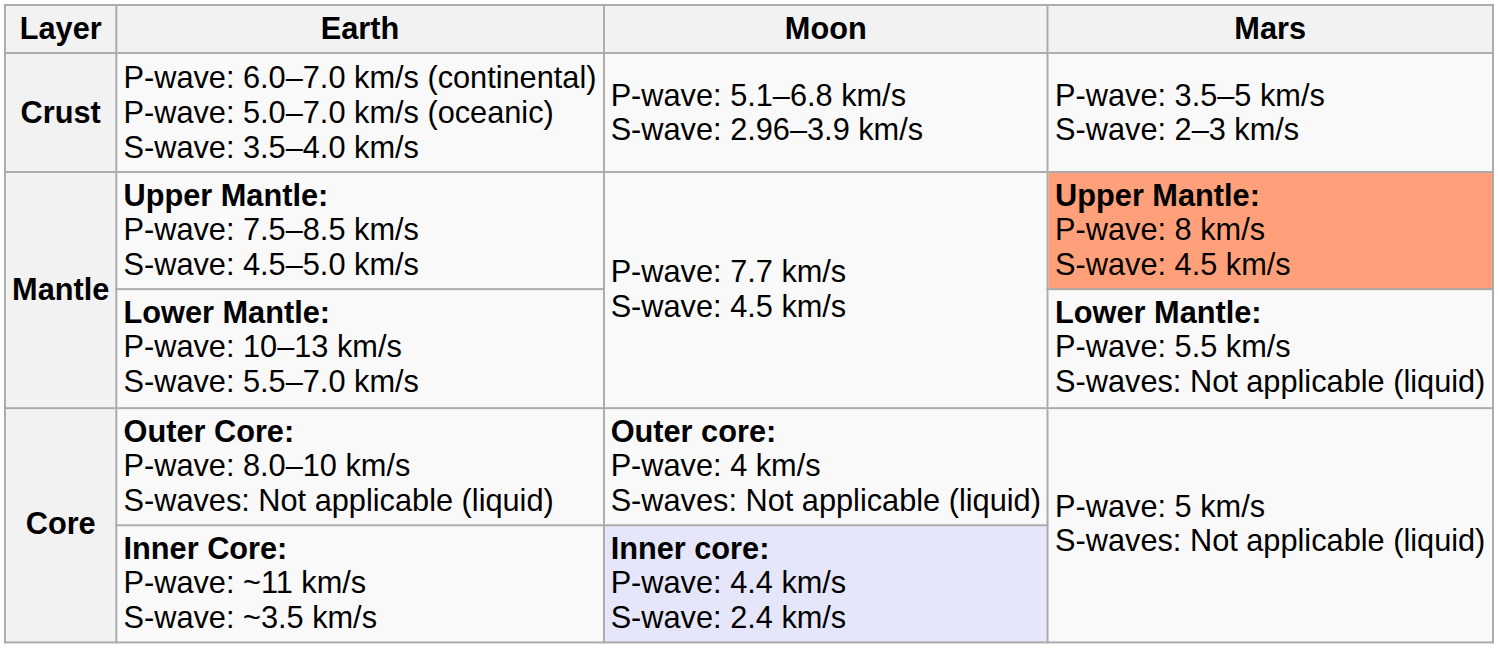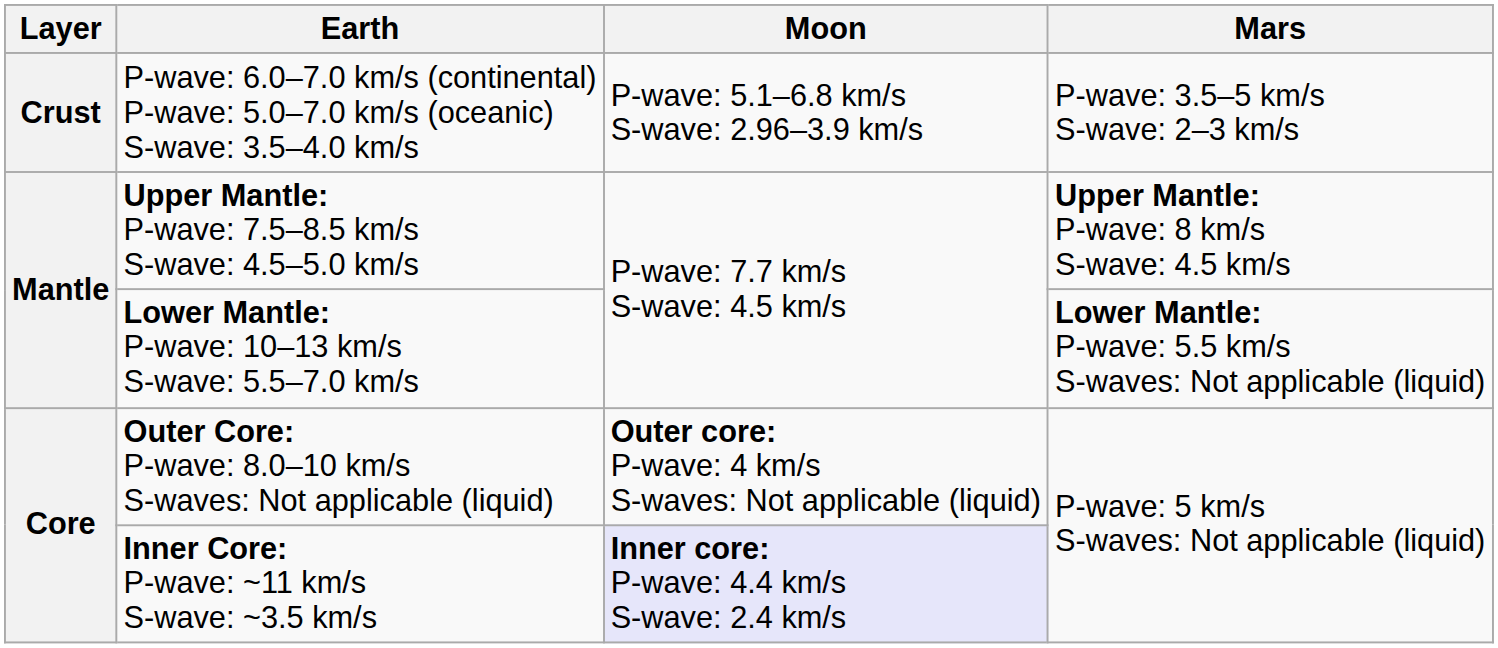Upper Mantle: P-wave: 7.5–8.5 km/s S-wave: 4.5–5.0 km/s | Mars: lightsalmon background -> no background
